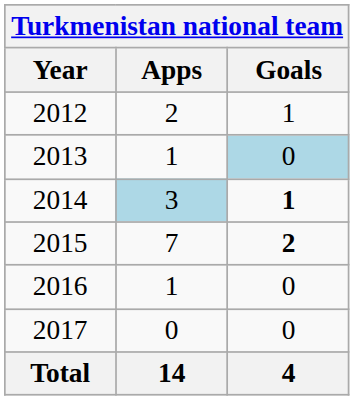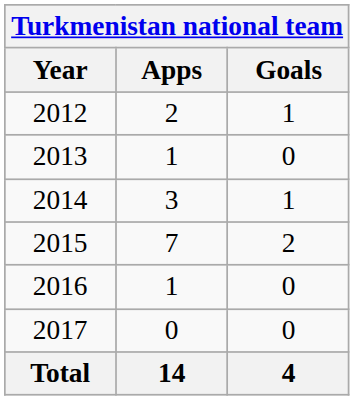2013 | Goals: lightblue background -> no background
2014 | Apps: lightblue background -> no background
2014 | Goals: bold -> normal
2015 | Goals: bold -> normal
